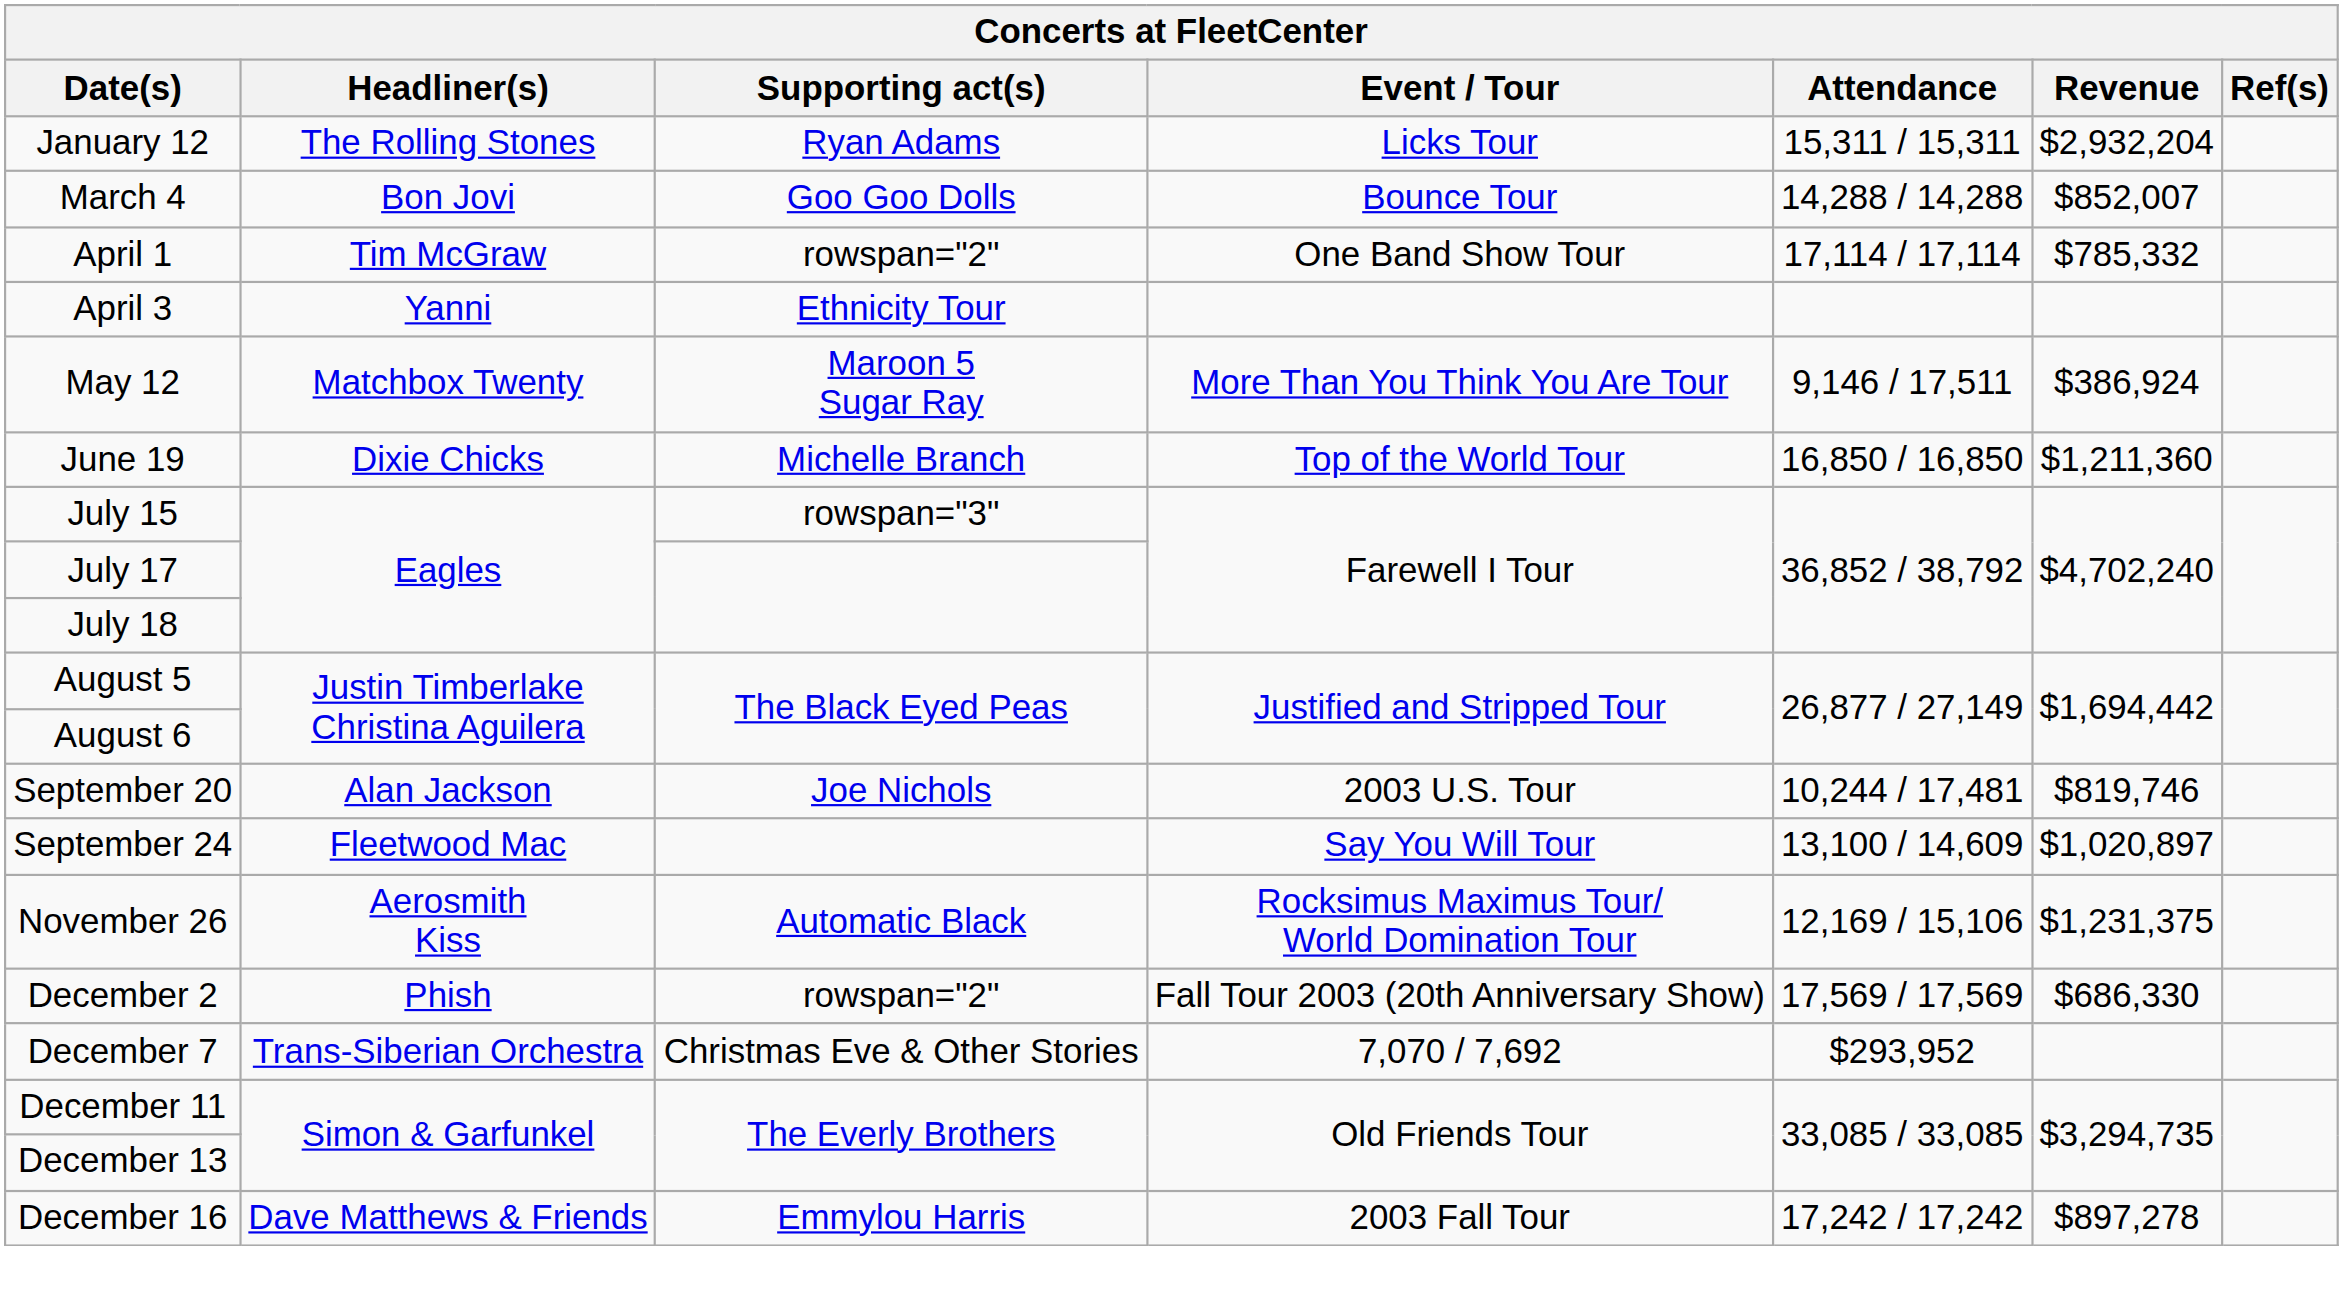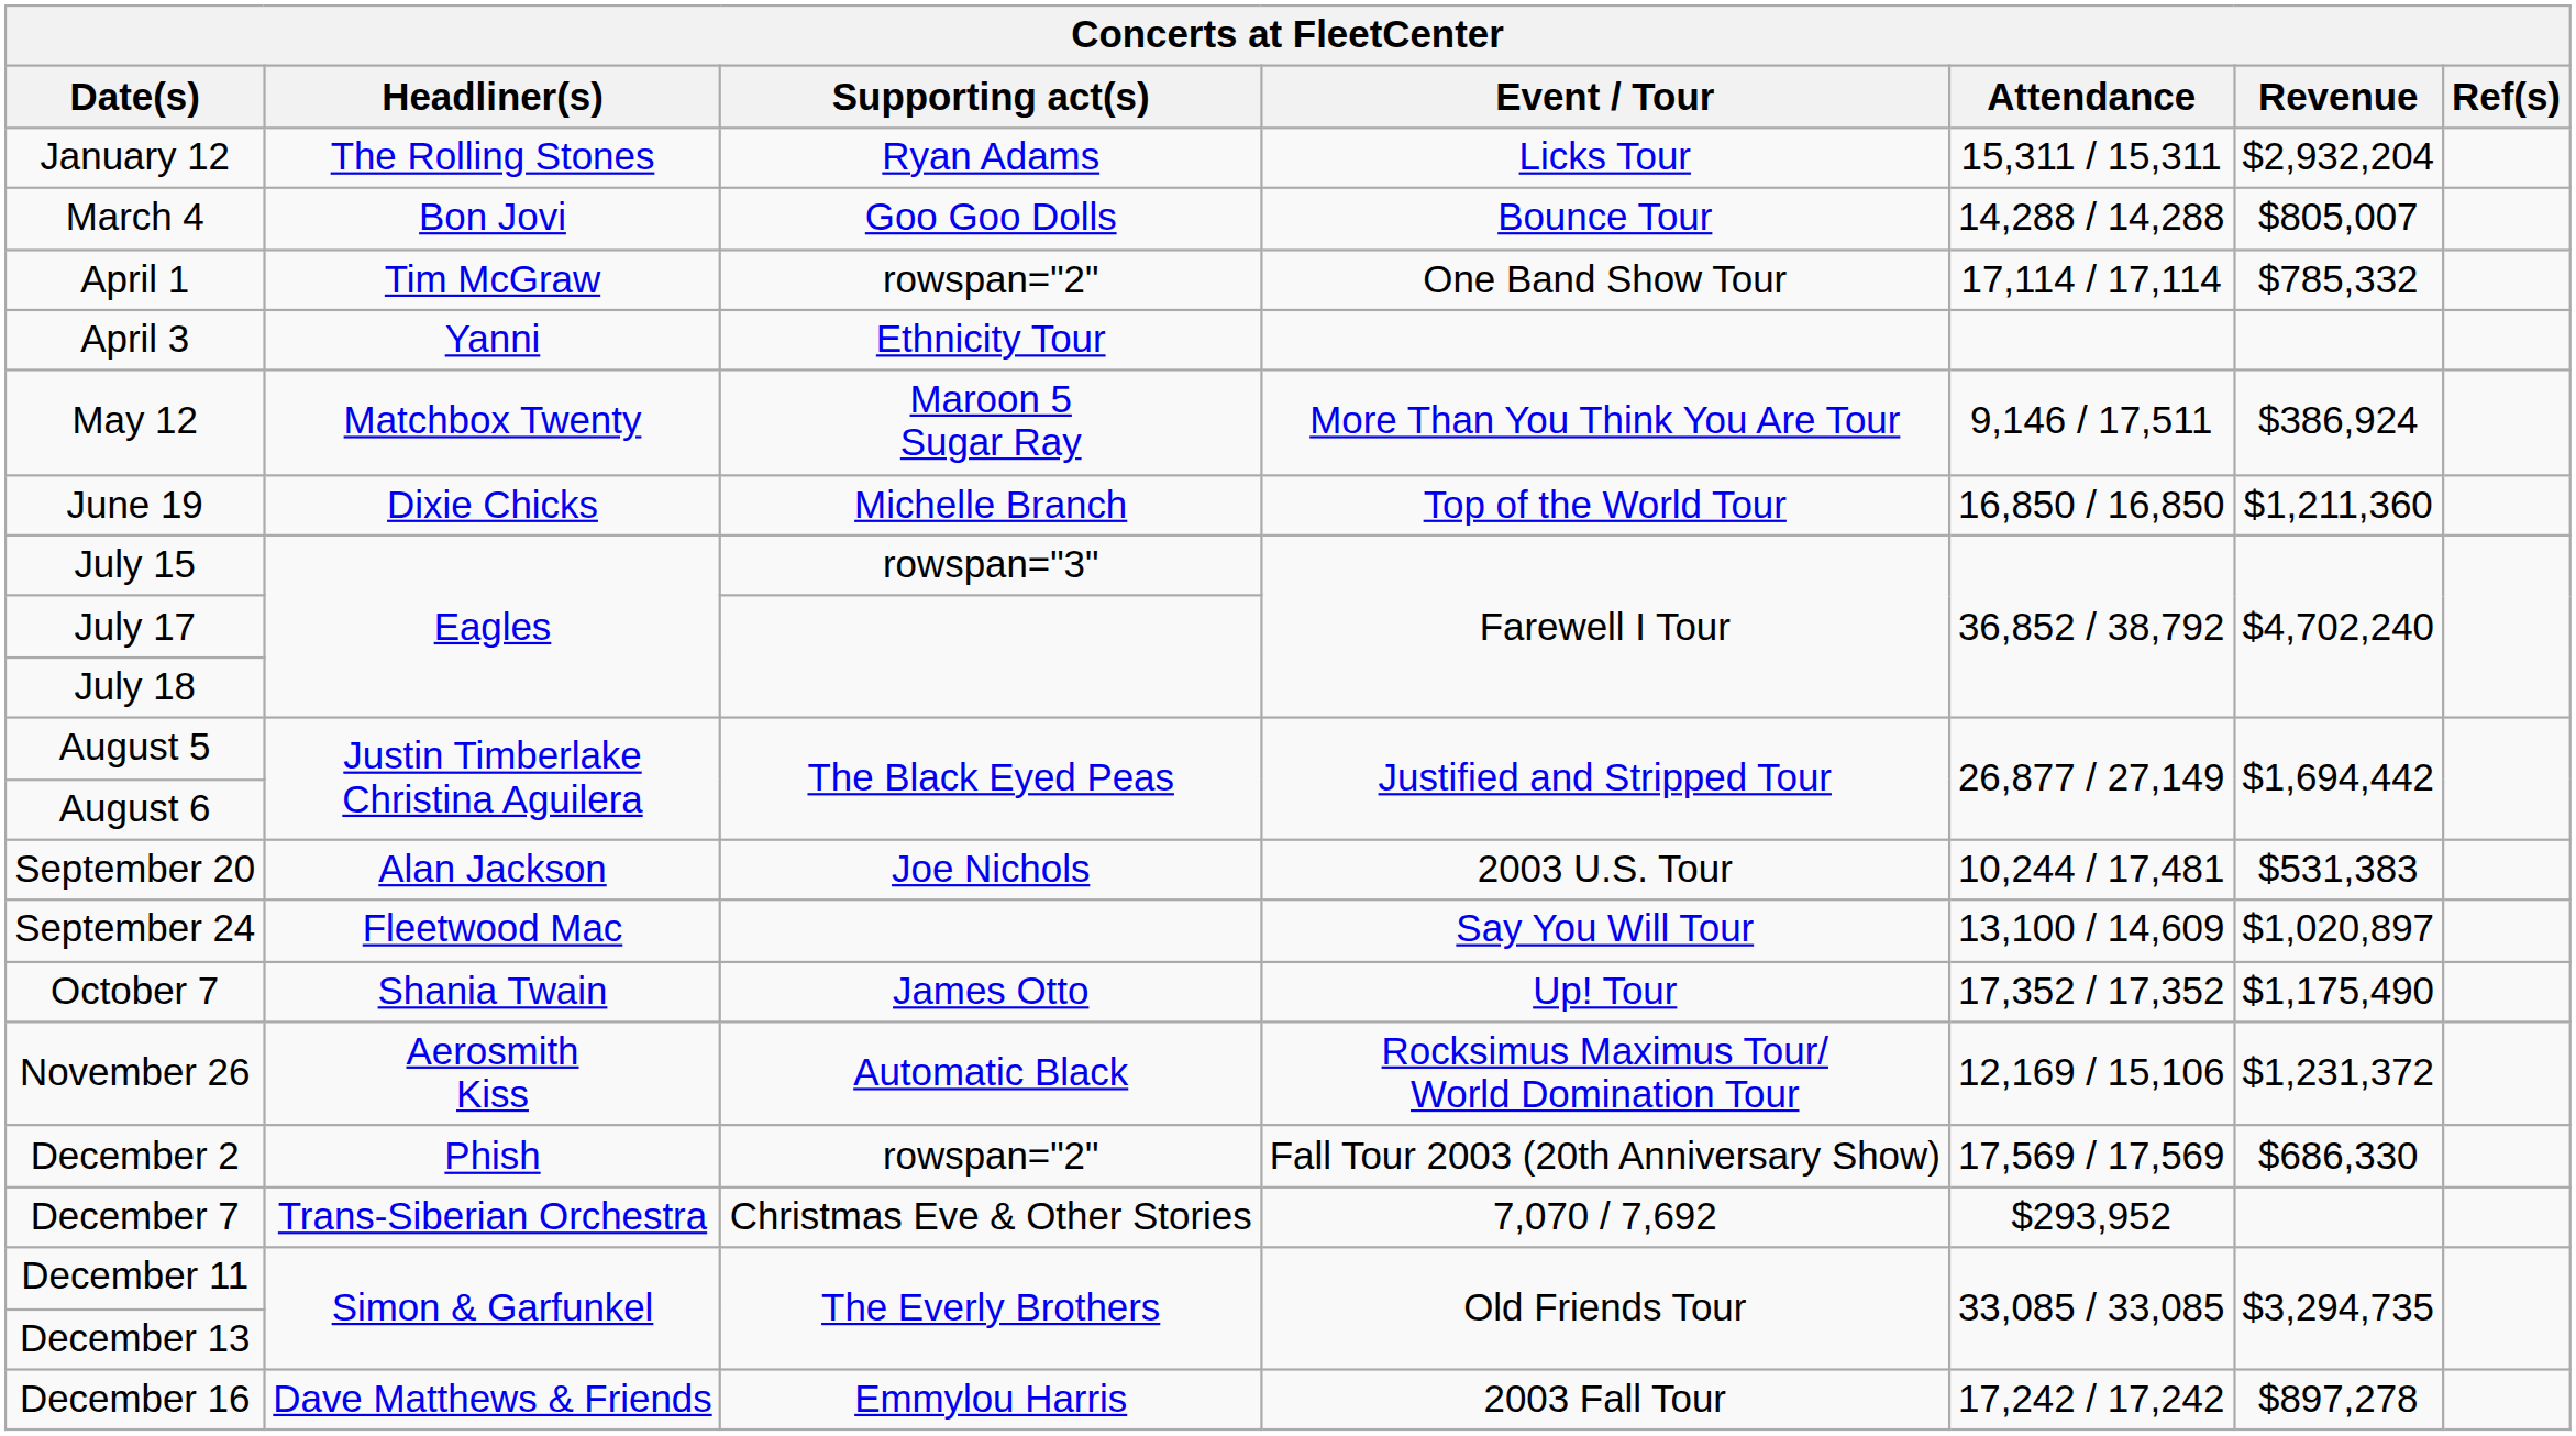March 4 | Revenue: $852,007 -> $805,007
September 20 | Revenue: $819,746 -> $531,383
+ row: October 7 | Shania Twain | James Otto | Up! Tour | 17,352 / 17,352 | $1,175,490
November 26 | Revenue: $1,231,375 -> $1,231,372
